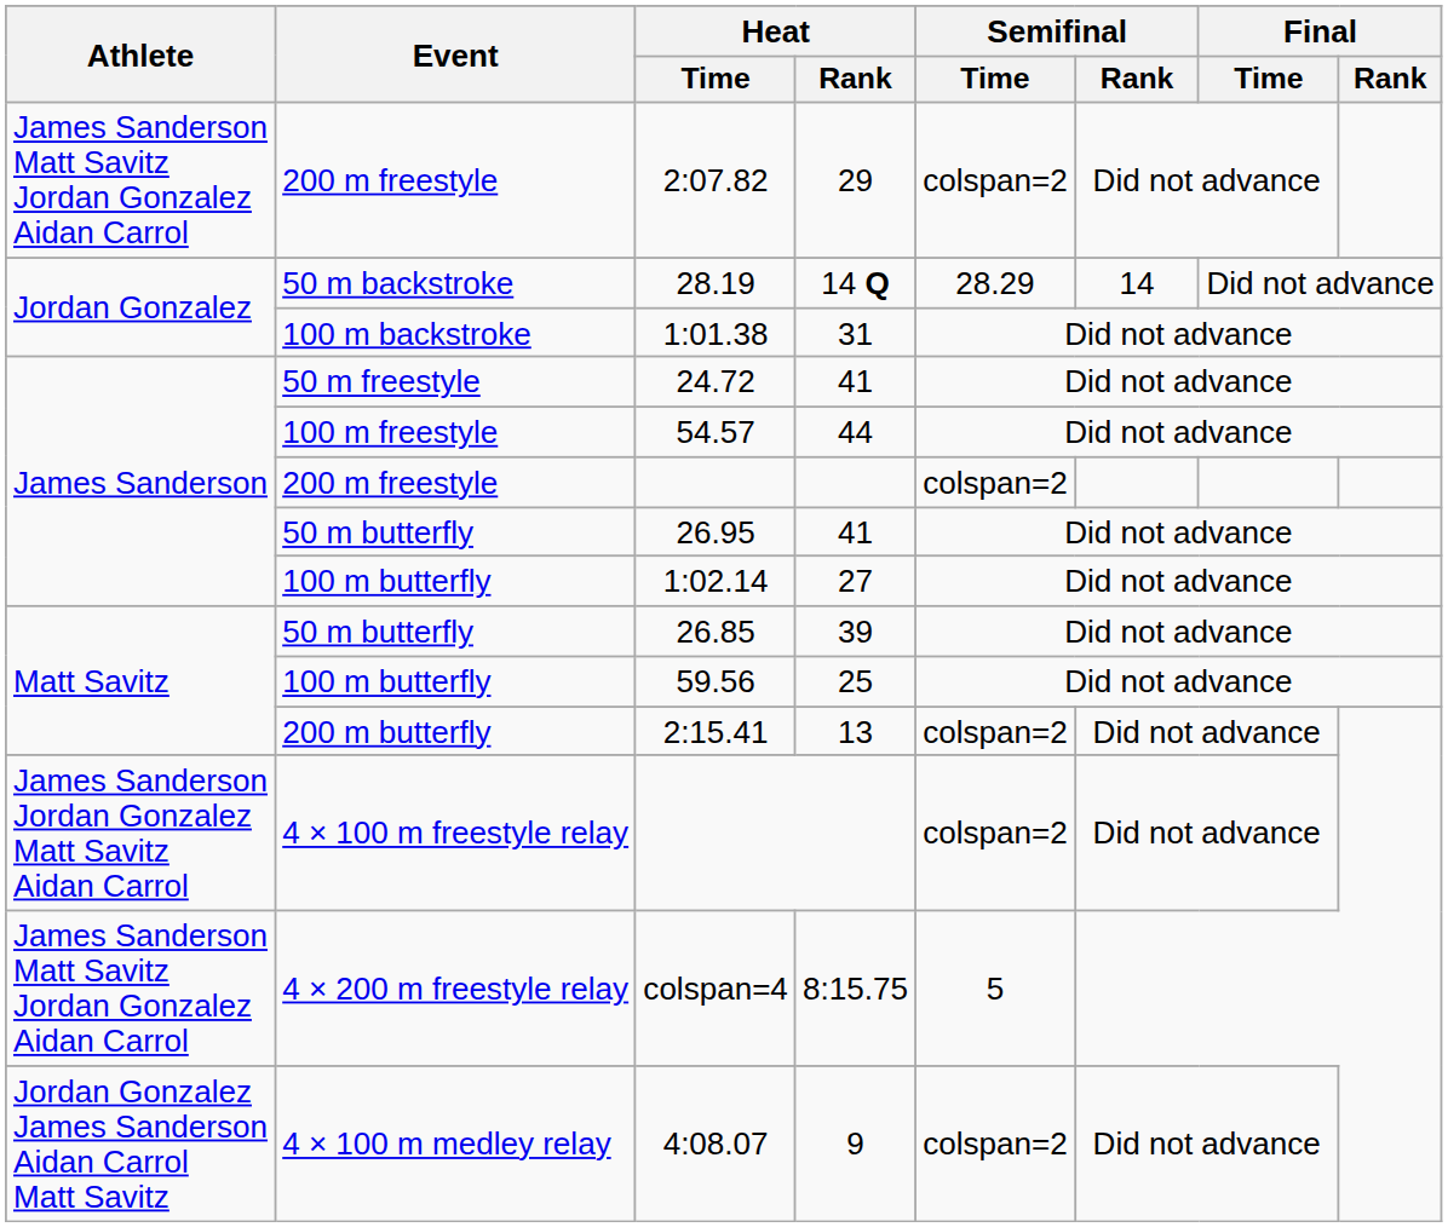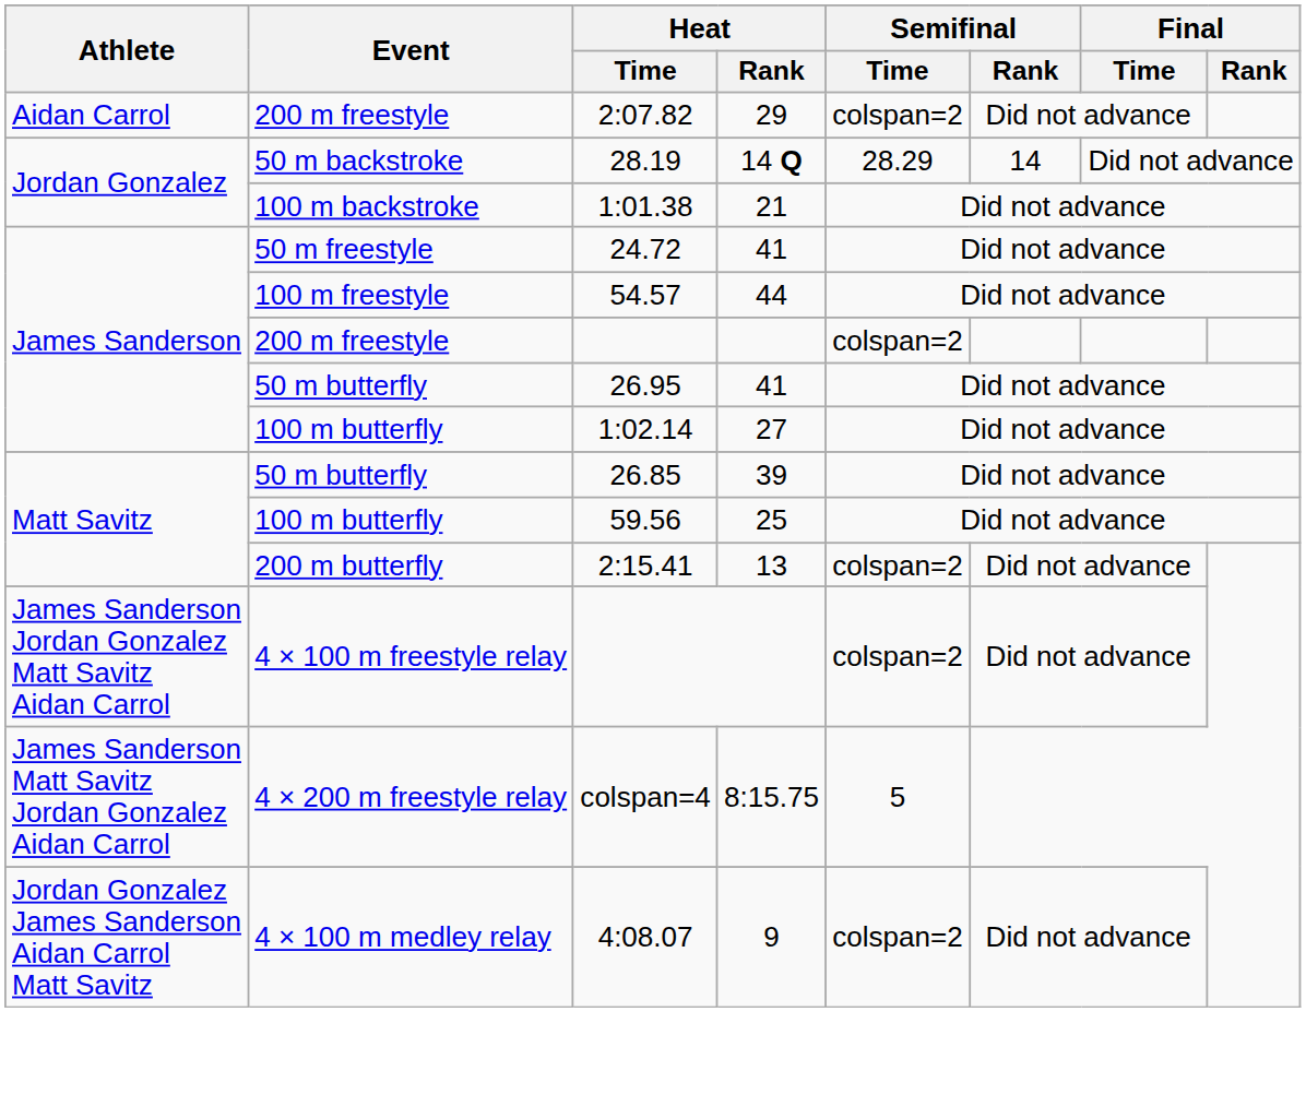2:07.82 | Athlete: James Sanderson Matt Savitz Jordan Gonzalez Aidan Carrol -> Aidan Carrol
1:01.38 | Heat / Rank: 31 -> 21
